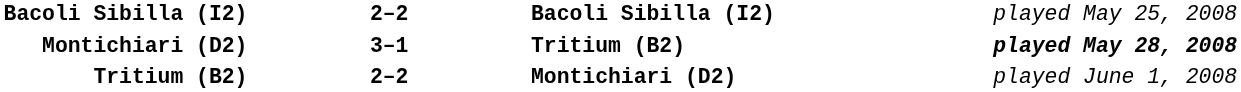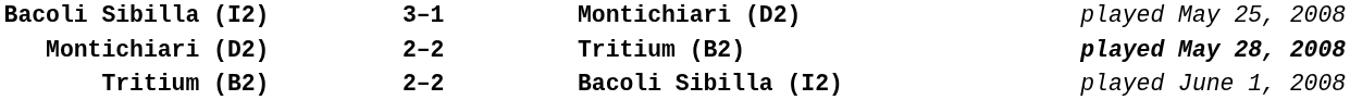row 1 | column 2: 2–2 -> 3–1
row 1 | column 3: Bacoli Sibilla (I2) -> Montichiari (D2)
row 2 | column 2: 3–1 -> 2–2
row 3 | column 3: Montichiari (D2) -> Bacoli Sibilla (I2)
